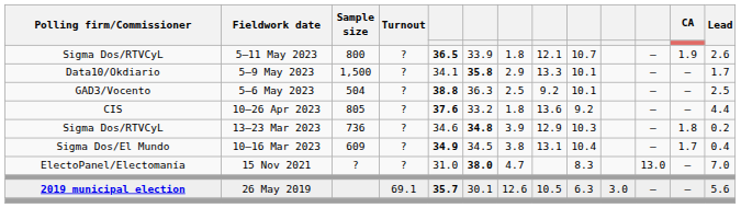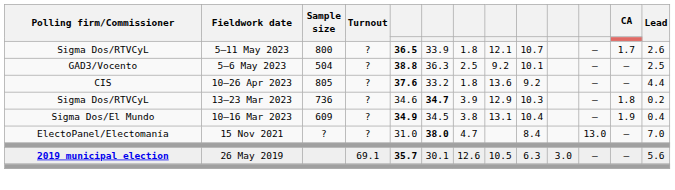5–11 May 2023 | CA: 1.9 -> 1.7
- row: Data10/Okdiario | 5–9 May 2023 | 1,500 | ? | 34.1 | 35.8 | 2.9 | 13.3 | 10.1 | – | – | 1.7
13–23 Mar 2023 | column 6: 34.8 -> 34.7
10–16 Mar 2023 | CA: 1.7 -> 1.9
15 Nov 2021 | column 9: 8.3 -> 8.4
